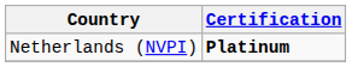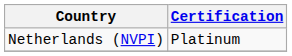Netherlands (NVPI) | Certification: bold -> normal
